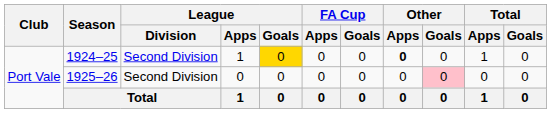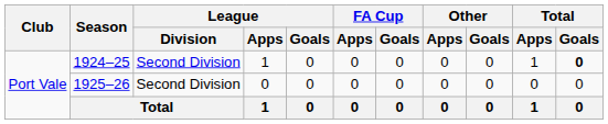1924–25 | League / Goals: gold background -> no background
1924–25 | Other / Apps: bold -> normal
1924–25 | Total / Goals: normal -> bold
1925–26 | Other / Goals: pink background -> no background
